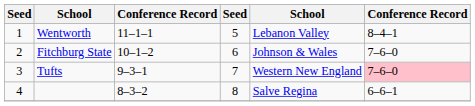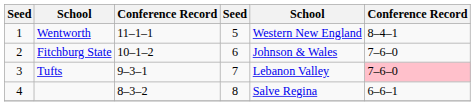Wentworth | column 5: Lebanon Valley -> Western New England
Tufts | column 5: Western New England -> Lebanon Valley
